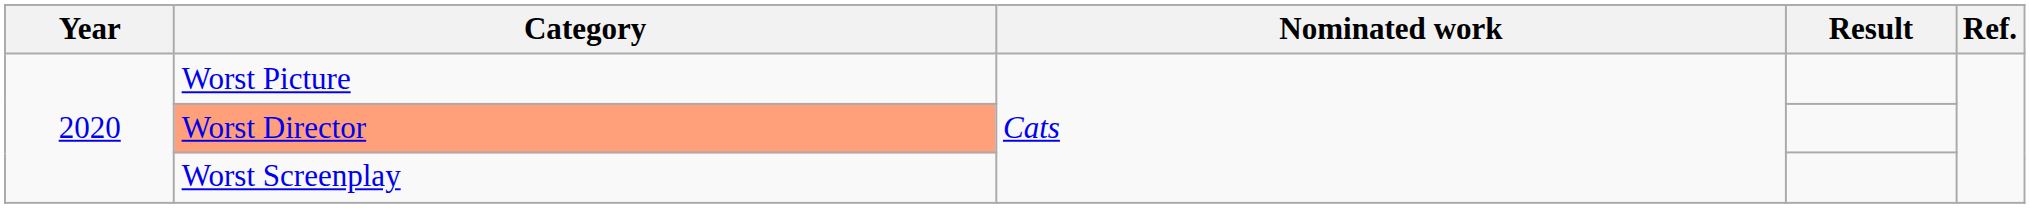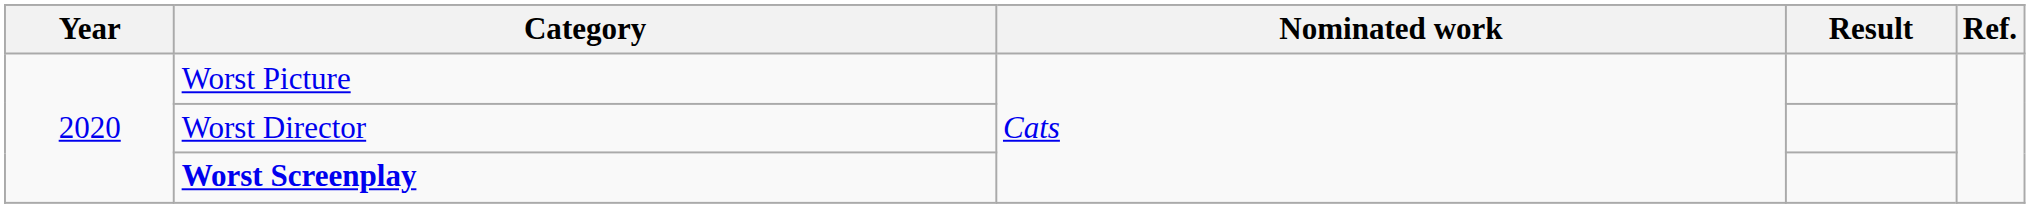Worst Director | Category: lightsalmon background -> no background
Worst Screenplay | Category: normal -> bold
